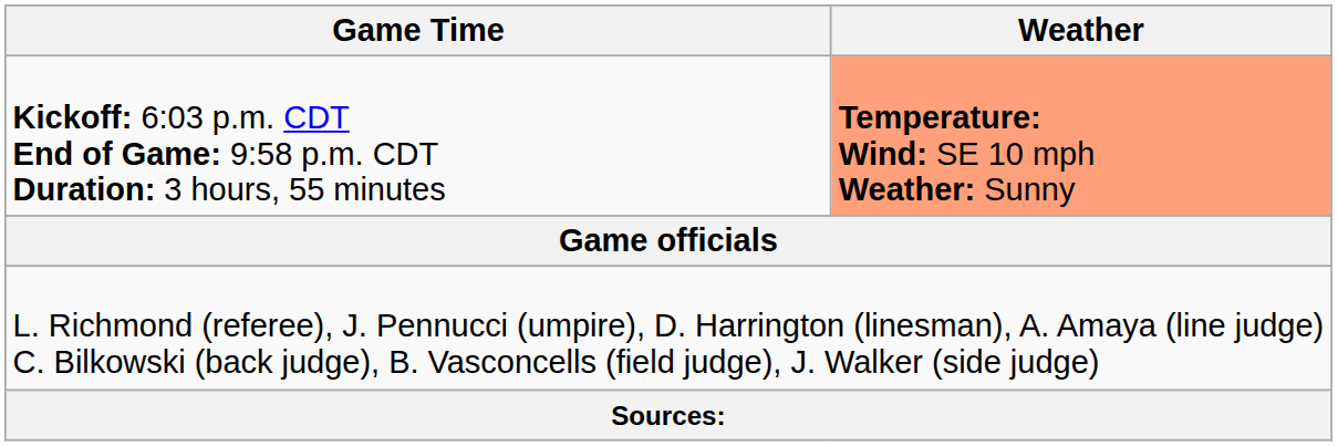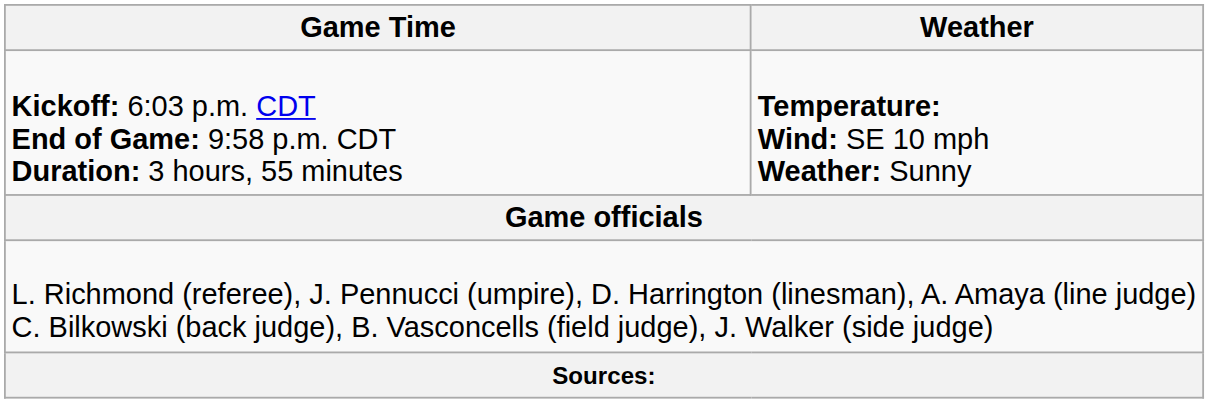row 2 | Weather: lightsalmon background -> no background
